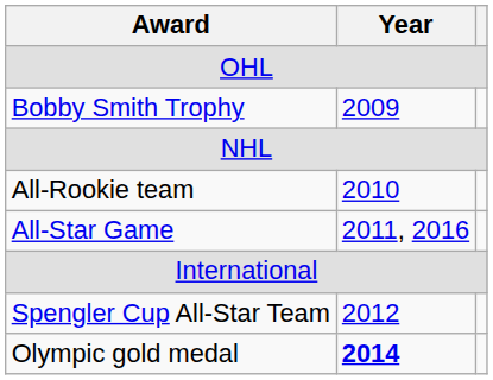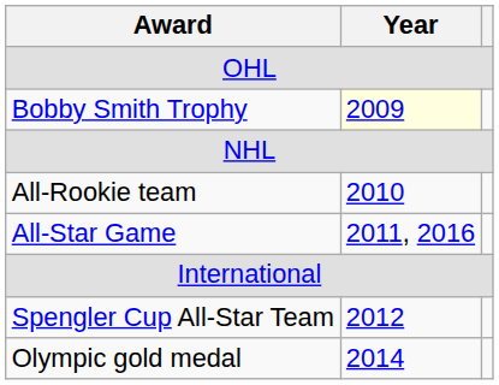Bobby Smith Trophy | Year: no background -> lightyellow background
Olympic gold medal | Year: bold -> normal
